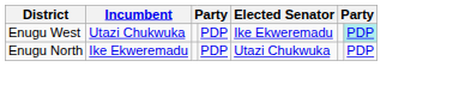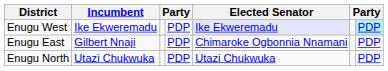Enugu West | Incumbent: Utazi Chukwuka -> Ike Ekweremadu
Enugu West | Elected Senator: no background -> lavender background
+ row: Enugu East | Gilbert Nnaji | PDP | Chimaroke Ogbonnia Nnamani | PDP
Enugu North | Incumbent: Ike Ekweremadu -> Utazi Chukwuka
